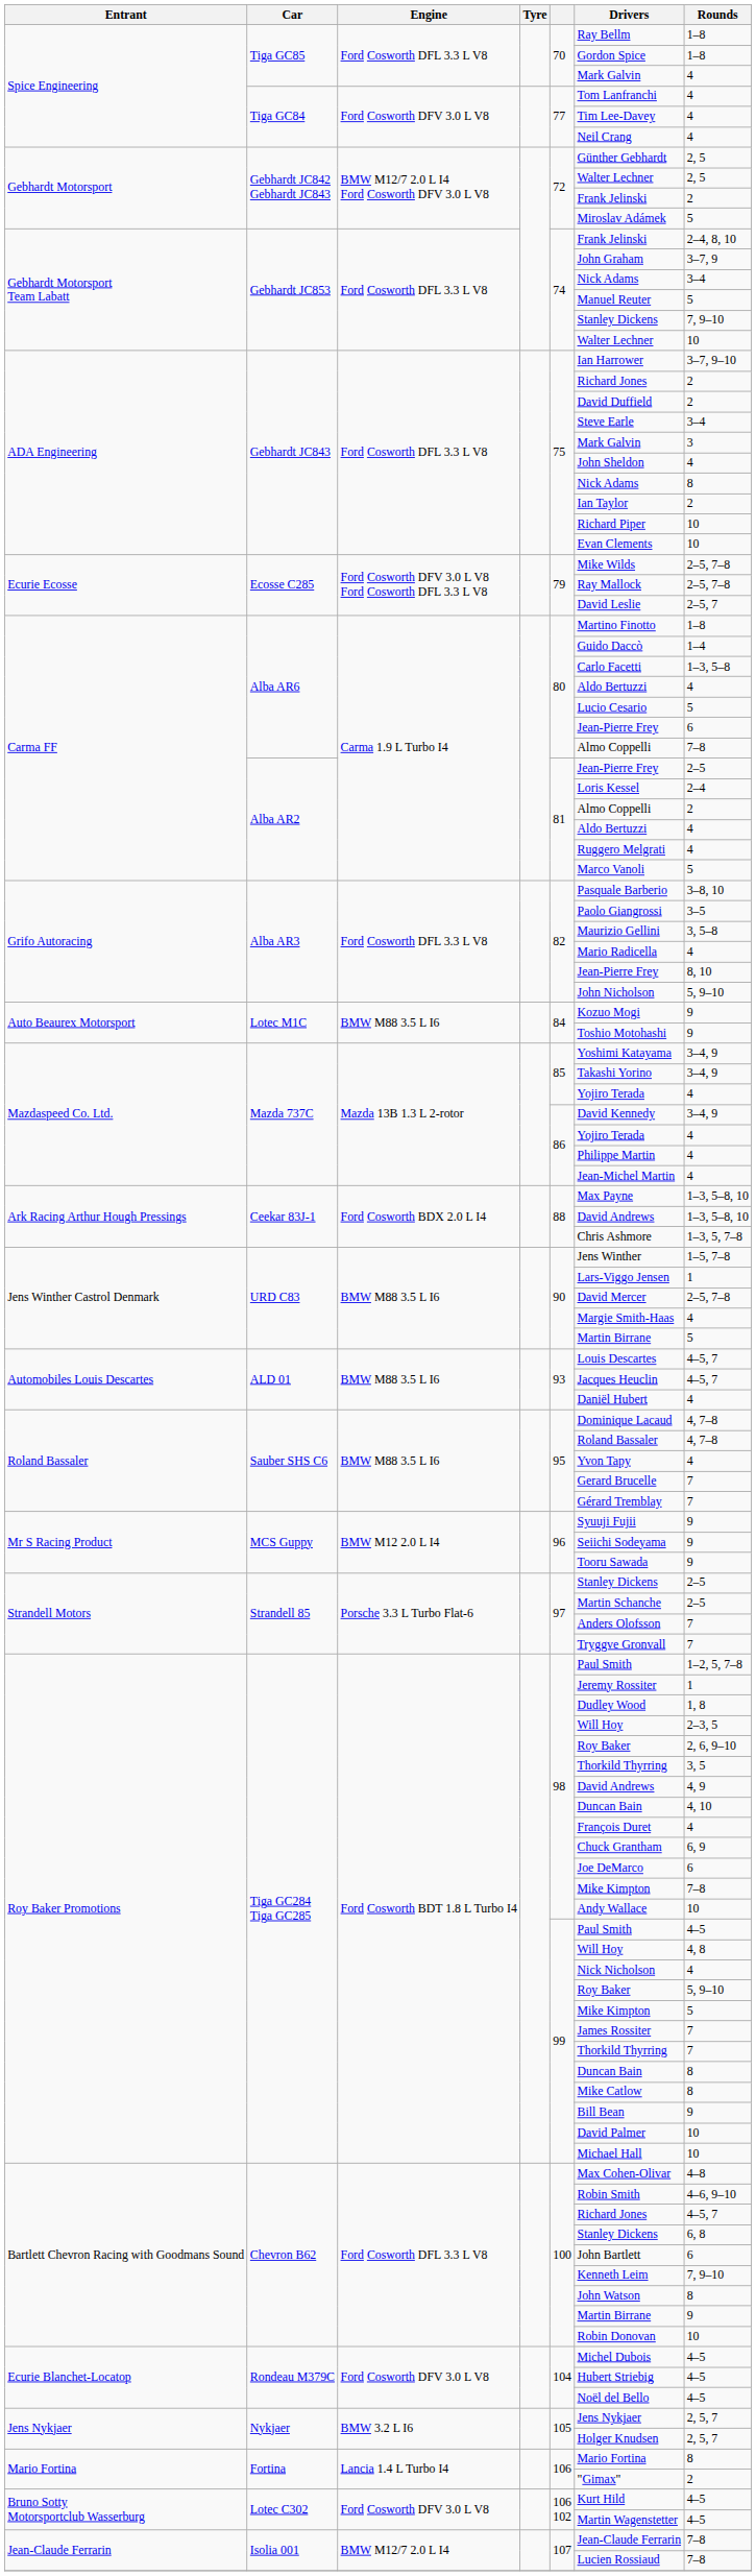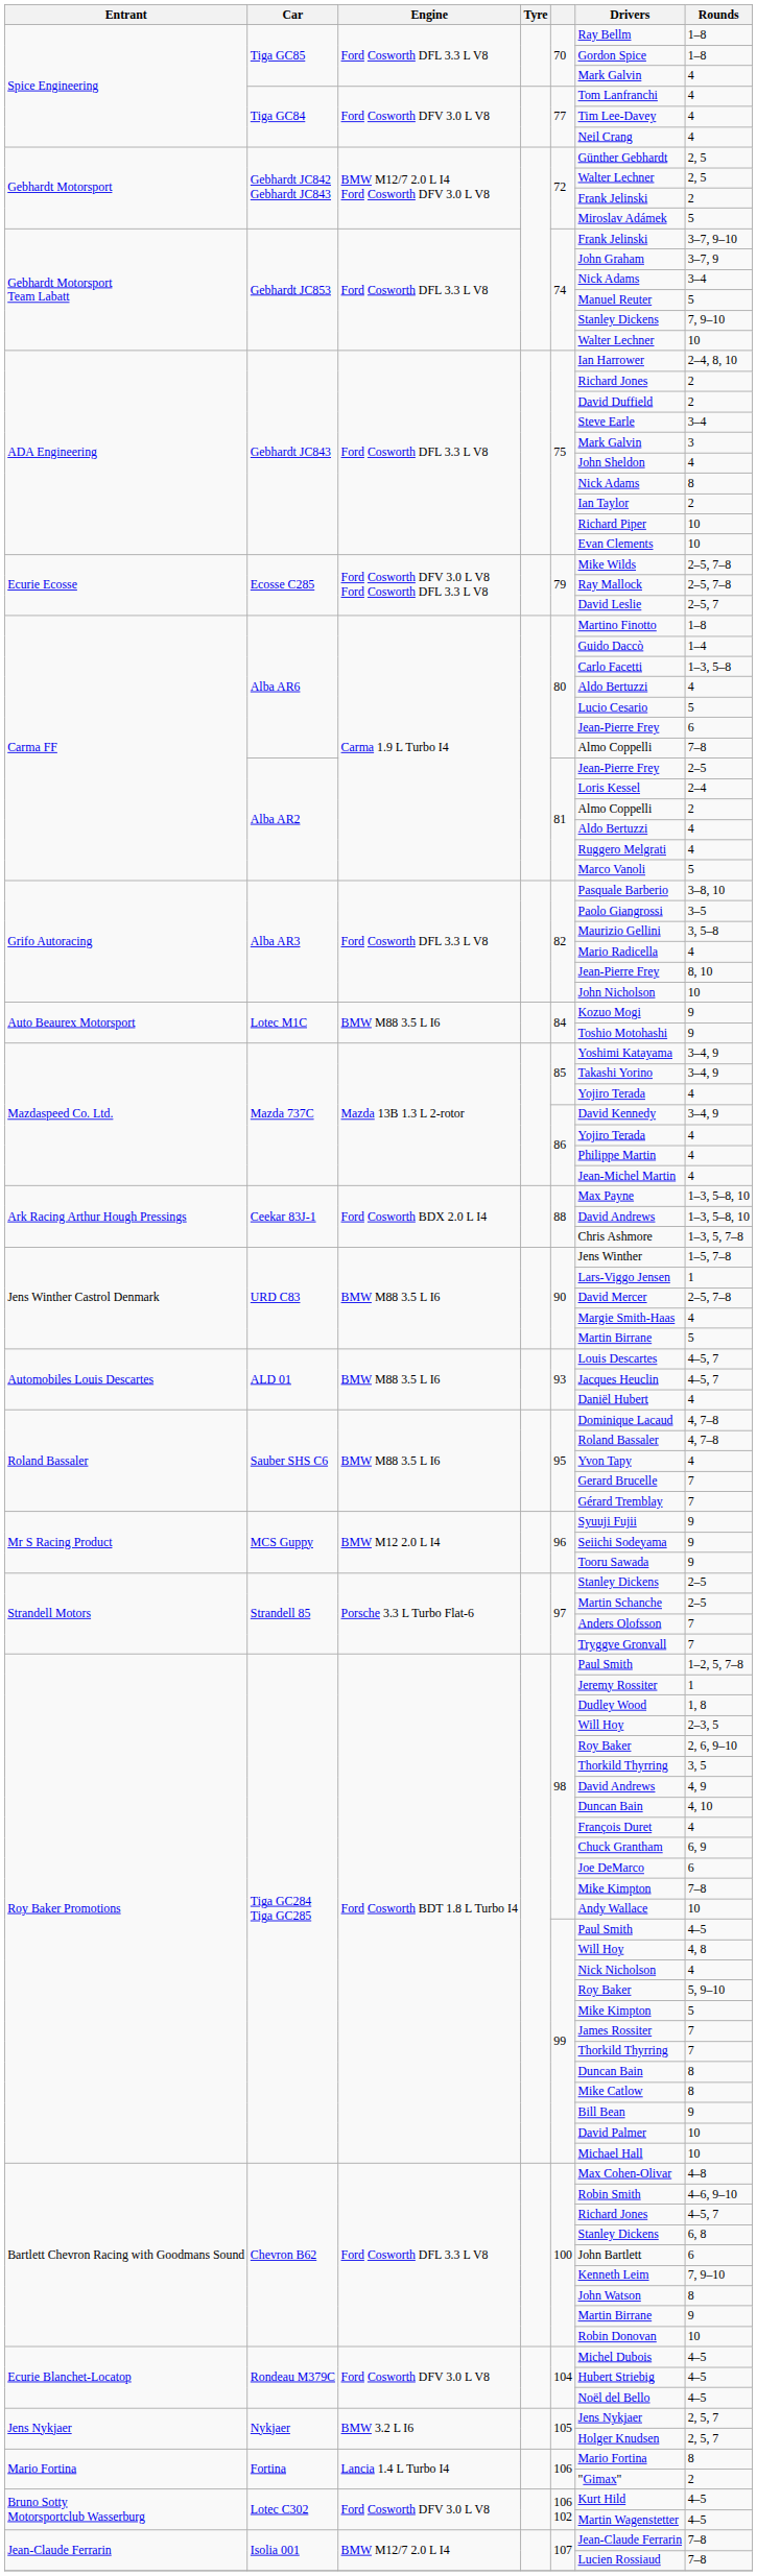row 12 | Rounds: 2–4, 8, 10 -> 3–7, 9–10
row 18 | Rounds: 3–7, 9–10 -> 2–4, 8, 10
row 49 | Rounds: 5, 9–10 -> 10
